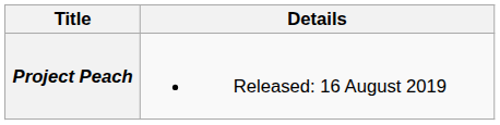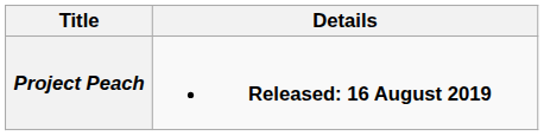Project Peach | Details: normal -> bold
